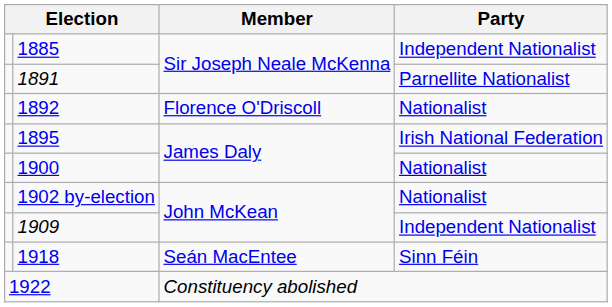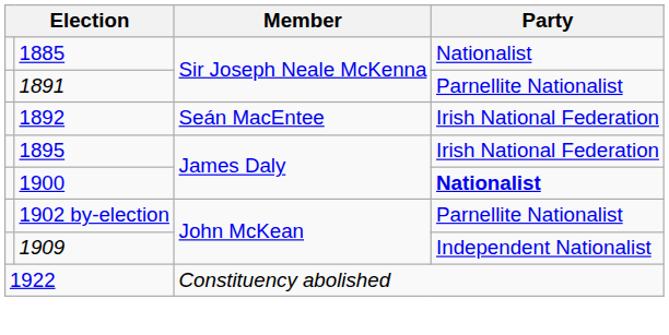1885 | Party: Independent Nationalist -> Nationalist
1892 | Member: Florence O'Driscoll -> Seán MacEntee
1892 | Party: Nationalist -> Irish National Federation
1900 | Party: normal -> bold
1902 by-election | Party: Nationalist -> Parnellite Nationalist
- row: 1918 | Seán MacEntee | Sinn Féin
